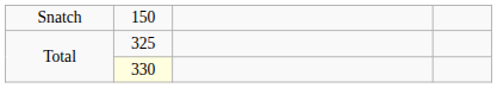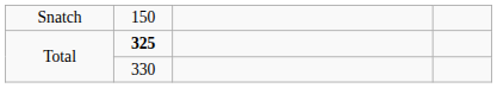row 2 | column 2: normal -> bold
row 3 | column 2: lightyellow background -> no background
